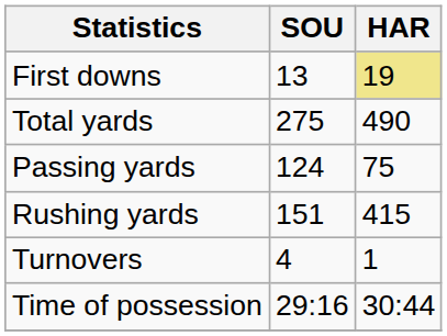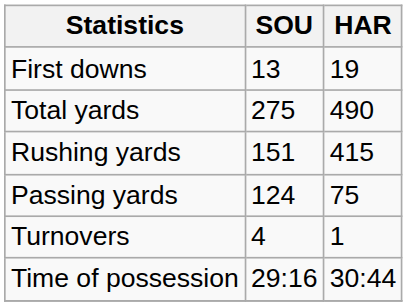First downs | HAR: khaki background -> no background
rows swapped: Rushing yards <-> Passing yards
